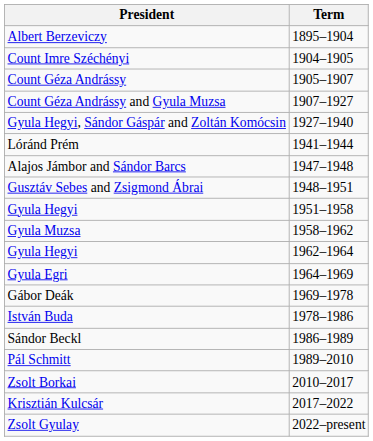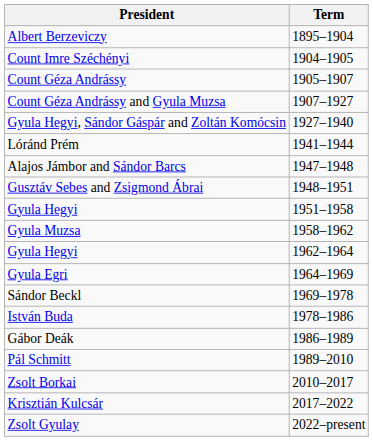row 14 | President: Gábor Deák -> Sándor Beckl
row 16 | President: Sándor Beckl -> Gábor Deák
